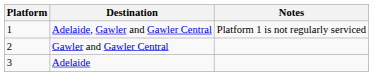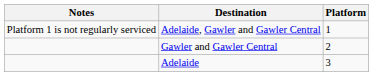columns swapped: Platform <-> Notes
